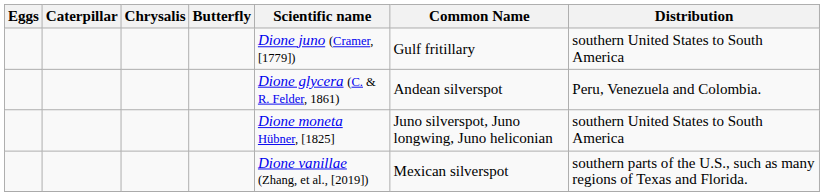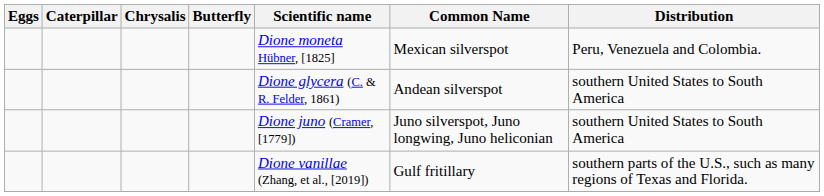row 2 | Scientific name: Dione juno (Cramer, [1779]) -> Dione moneta Hübner, [1825]
row 2 | Common Name: Gulf fritillary -> Mexican silverspot
row 2 | Distribution: southern United States to South America -> Peru, Venezuela and Colombia.
row 3 | Distribution: Peru, Venezuela and Colombia. -> southern United States to South America
row 4 | Scientific name: Dione moneta Hübner, [1825] -> Dione juno (Cramer, [1779])
row 5 | Common Name: Mexican silverspot -> Gulf fritillary
